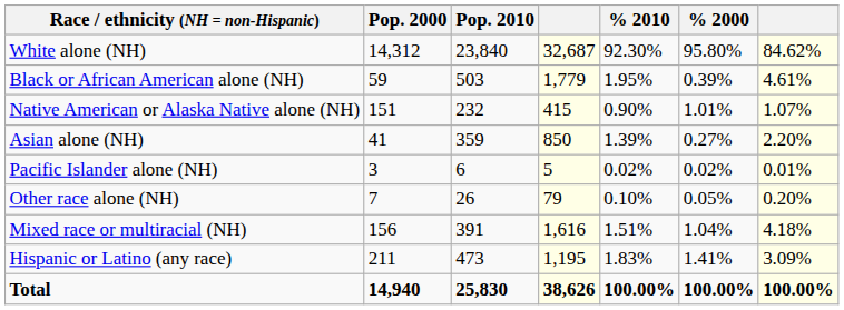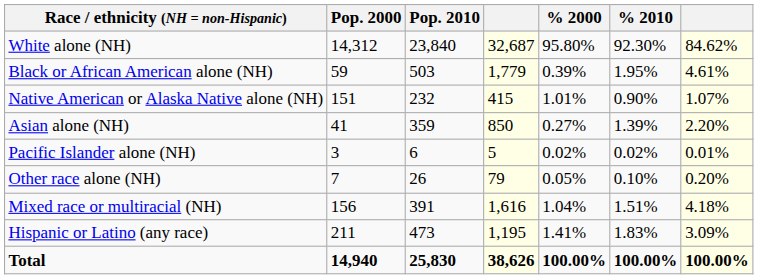columns swapped: % 2000 <-> % 2010
